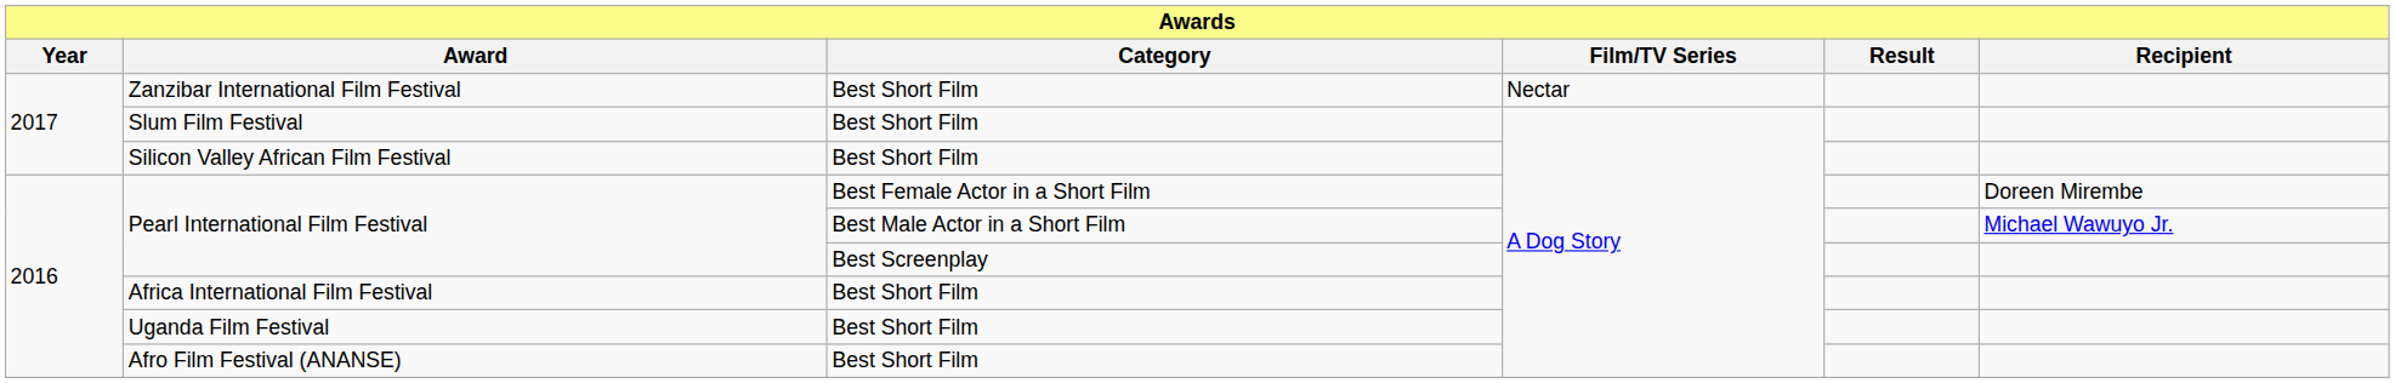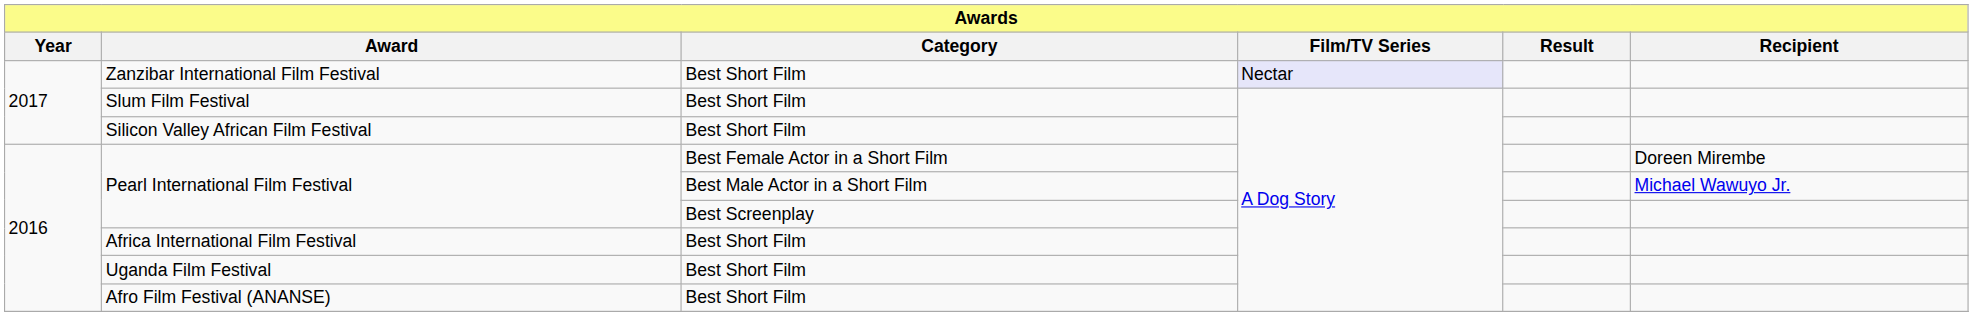Zanzibar International Film Festival | Film/TV Series: no background -> lavender background
